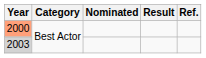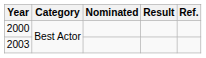2000 | Year: lightsalmon background -> no background
2003 | Year: lightgrey background -> no background
